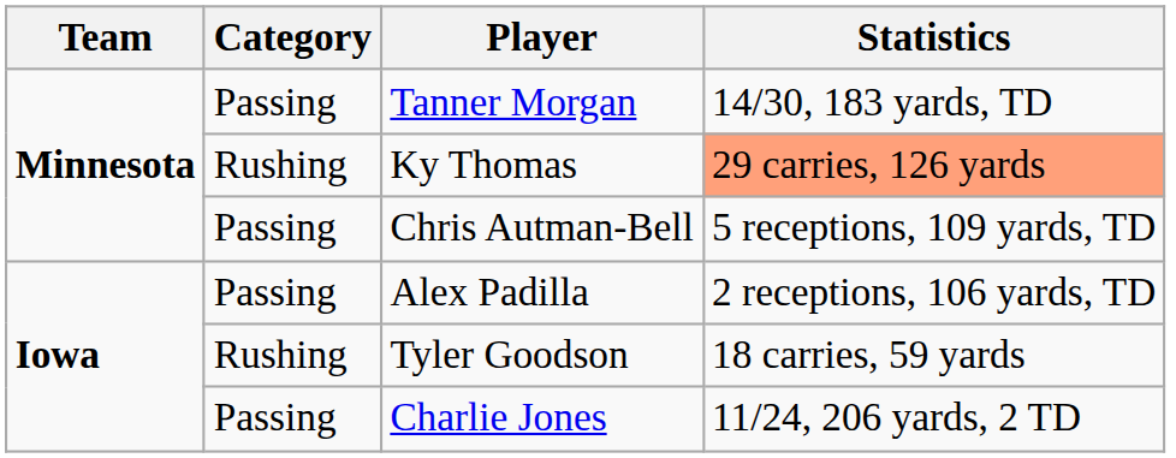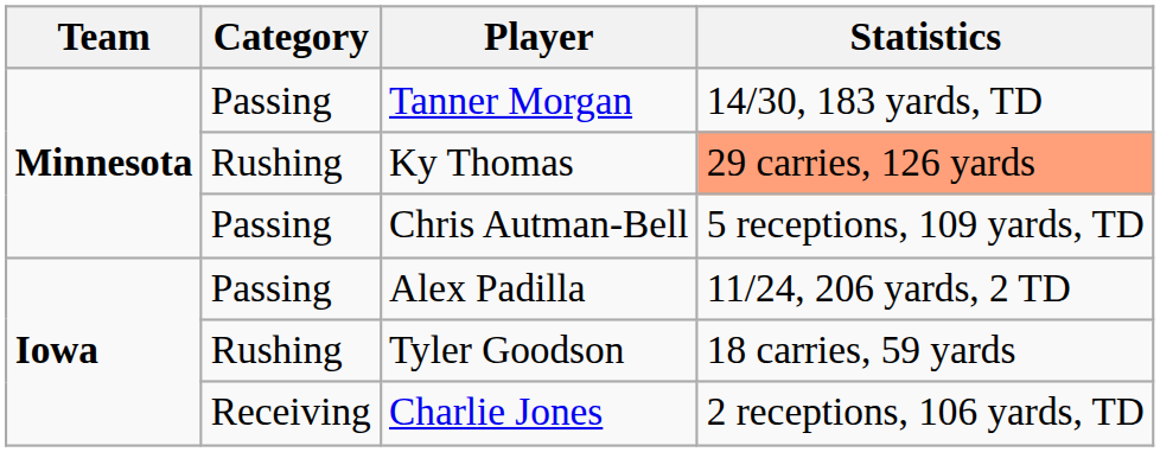Alex Padilla | Statistics: 2 receptions, 106 yards, TD -> 11/24, 206 yards, 2 TD
Charlie Jones | Category: Passing -> Receiving
Charlie Jones | Statistics: 11/24, 206 yards, 2 TD -> 2 receptions, 106 yards, TD
